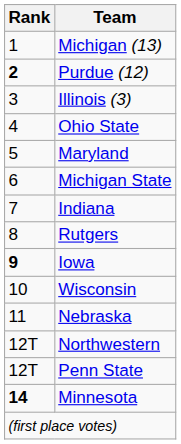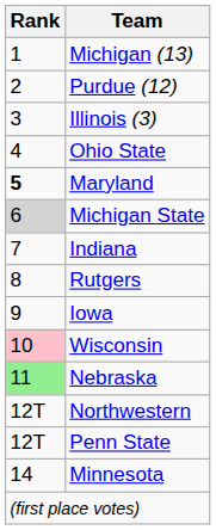Purdue (12) | Rank: bold -> normal
Maryland | Rank: normal -> bold
Michigan State | Rank: no background -> lightgrey background
Iowa | Rank: bold -> normal
Wisconsin | Rank: no background -> pink background
Nebraska | Rank: no background -> lightgreen background
Minnesota | Rank: bold -> normal
